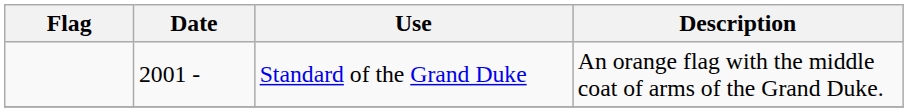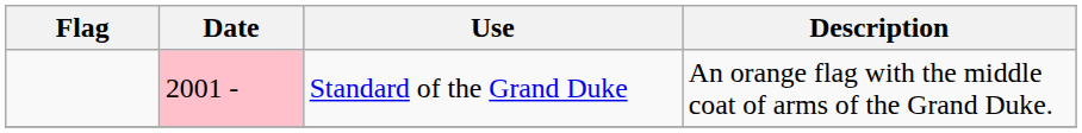Standard of the Grand Duke | Date: no background -> pink background
